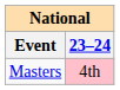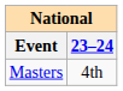Masters | 23–24: pink background -> no background
